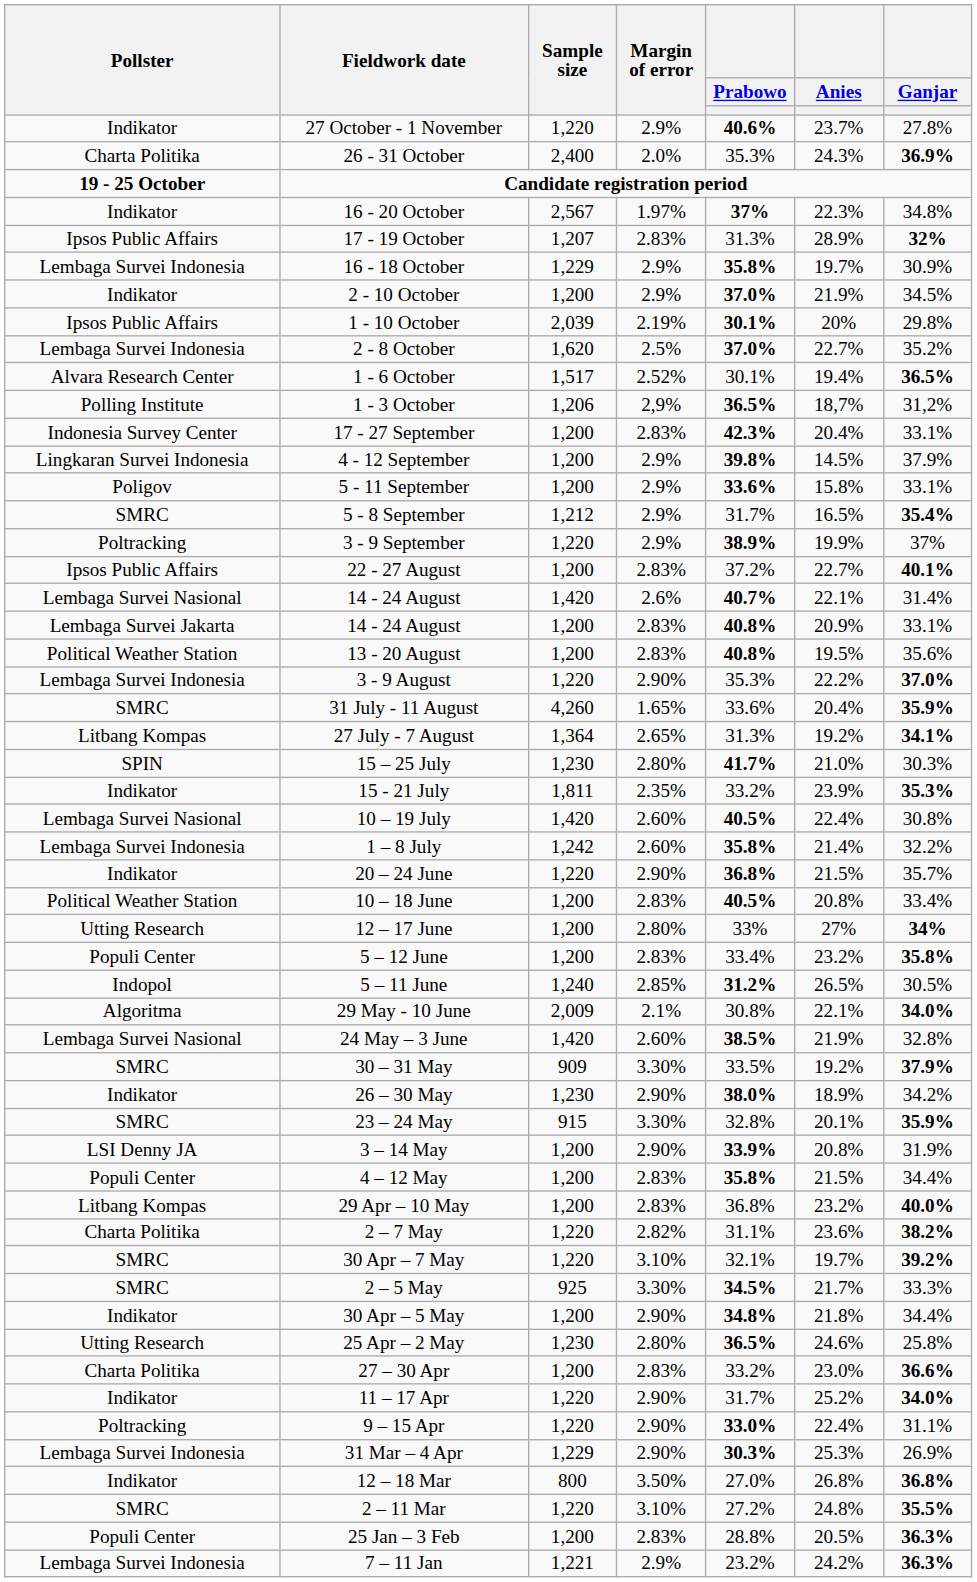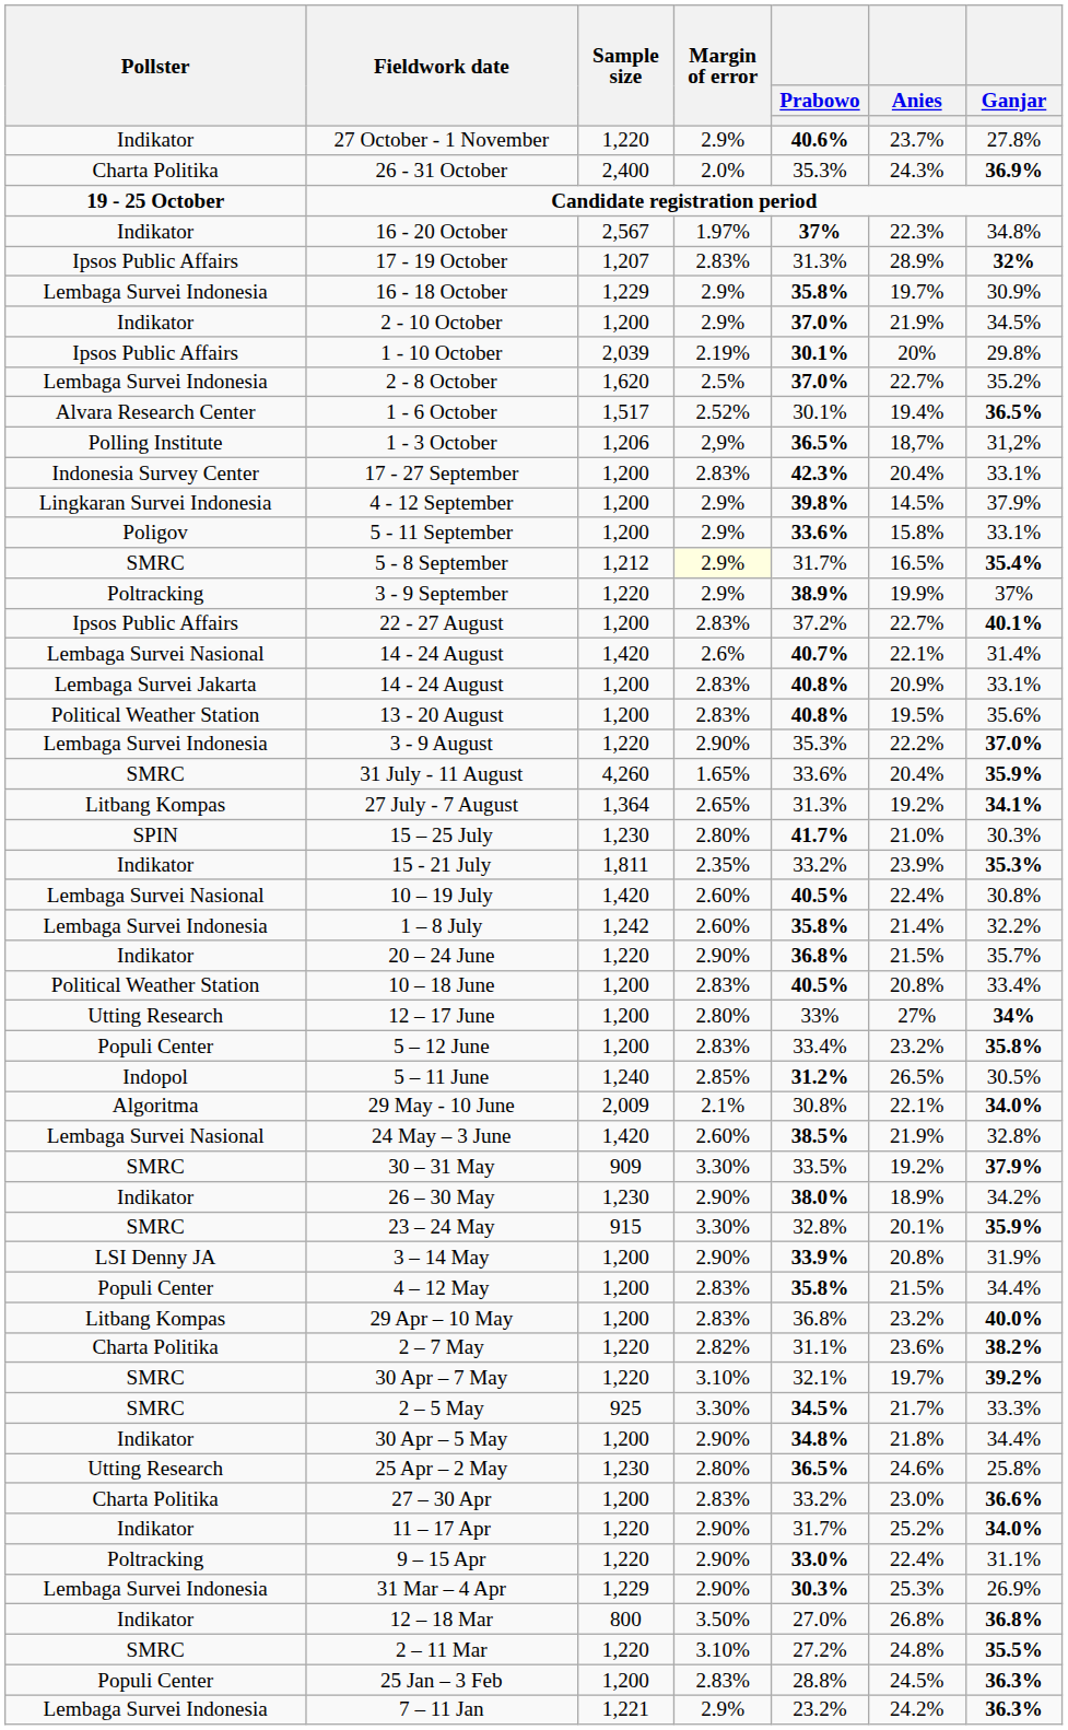5 - 8 September | Margin of error: no background -> lightyellow background
25 Jan – 3 Feb | Anies: 20.5% -> 24.5%
